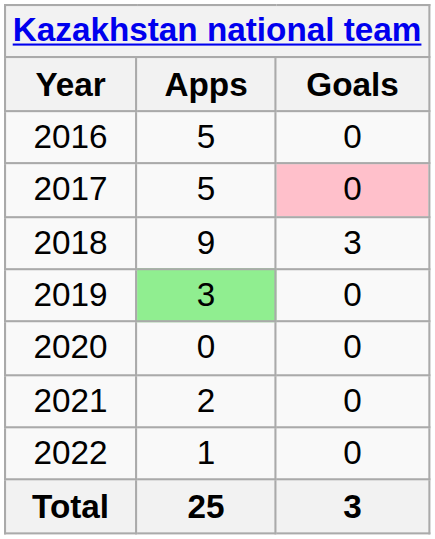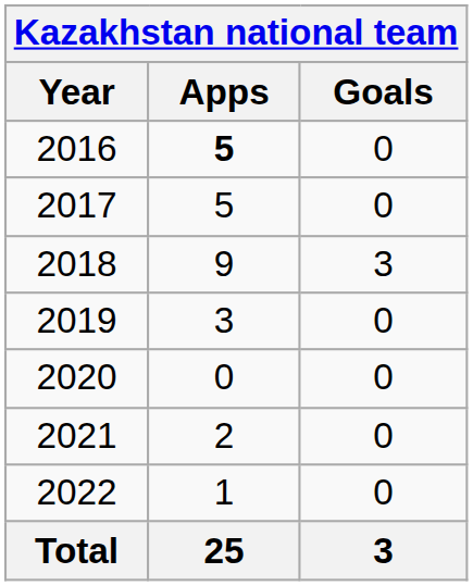2016 | Apps: normal -> bold
2017 | Goals: pink background -> no background
2019 | Apps: lightgreen background -> no background
